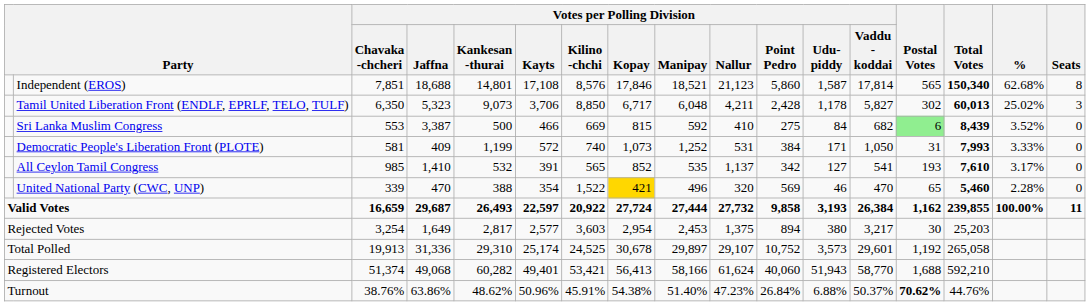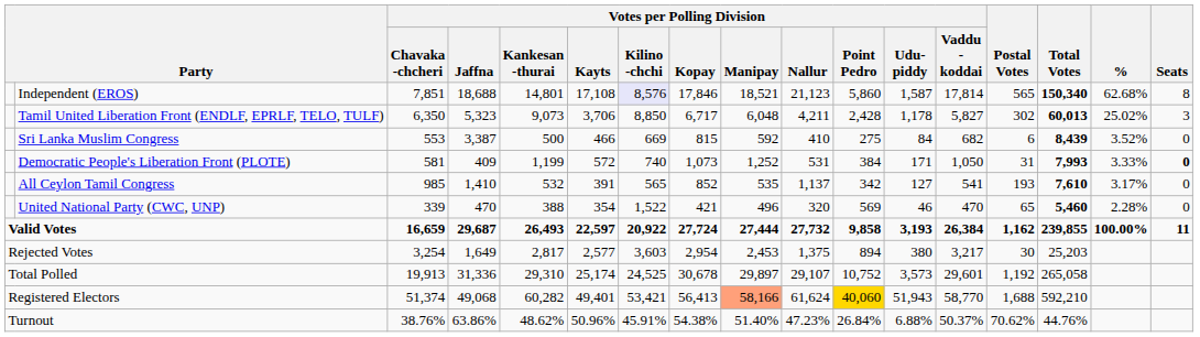Independent (EROS) | Votes per Polling Division / Kilino -chchi: no background -> lavender background
Sri Lanka Muslim Congress | Postal Votes: lightgreen background -> no background
Democratic People's Liberation Front (PLOTE) | Seats: normal -> bold
United National Party (CWC, UNP) | Votes per Polling Division / Kopay: gold background -> no background
Registered Electors | Votes per Polling Division / Manipay: no background -> lightsalmon background
Registered Electors | Votes per Polling Division / Point Pedro: no background -> gold background
Turnout | Postal Votes: bold -> normal
